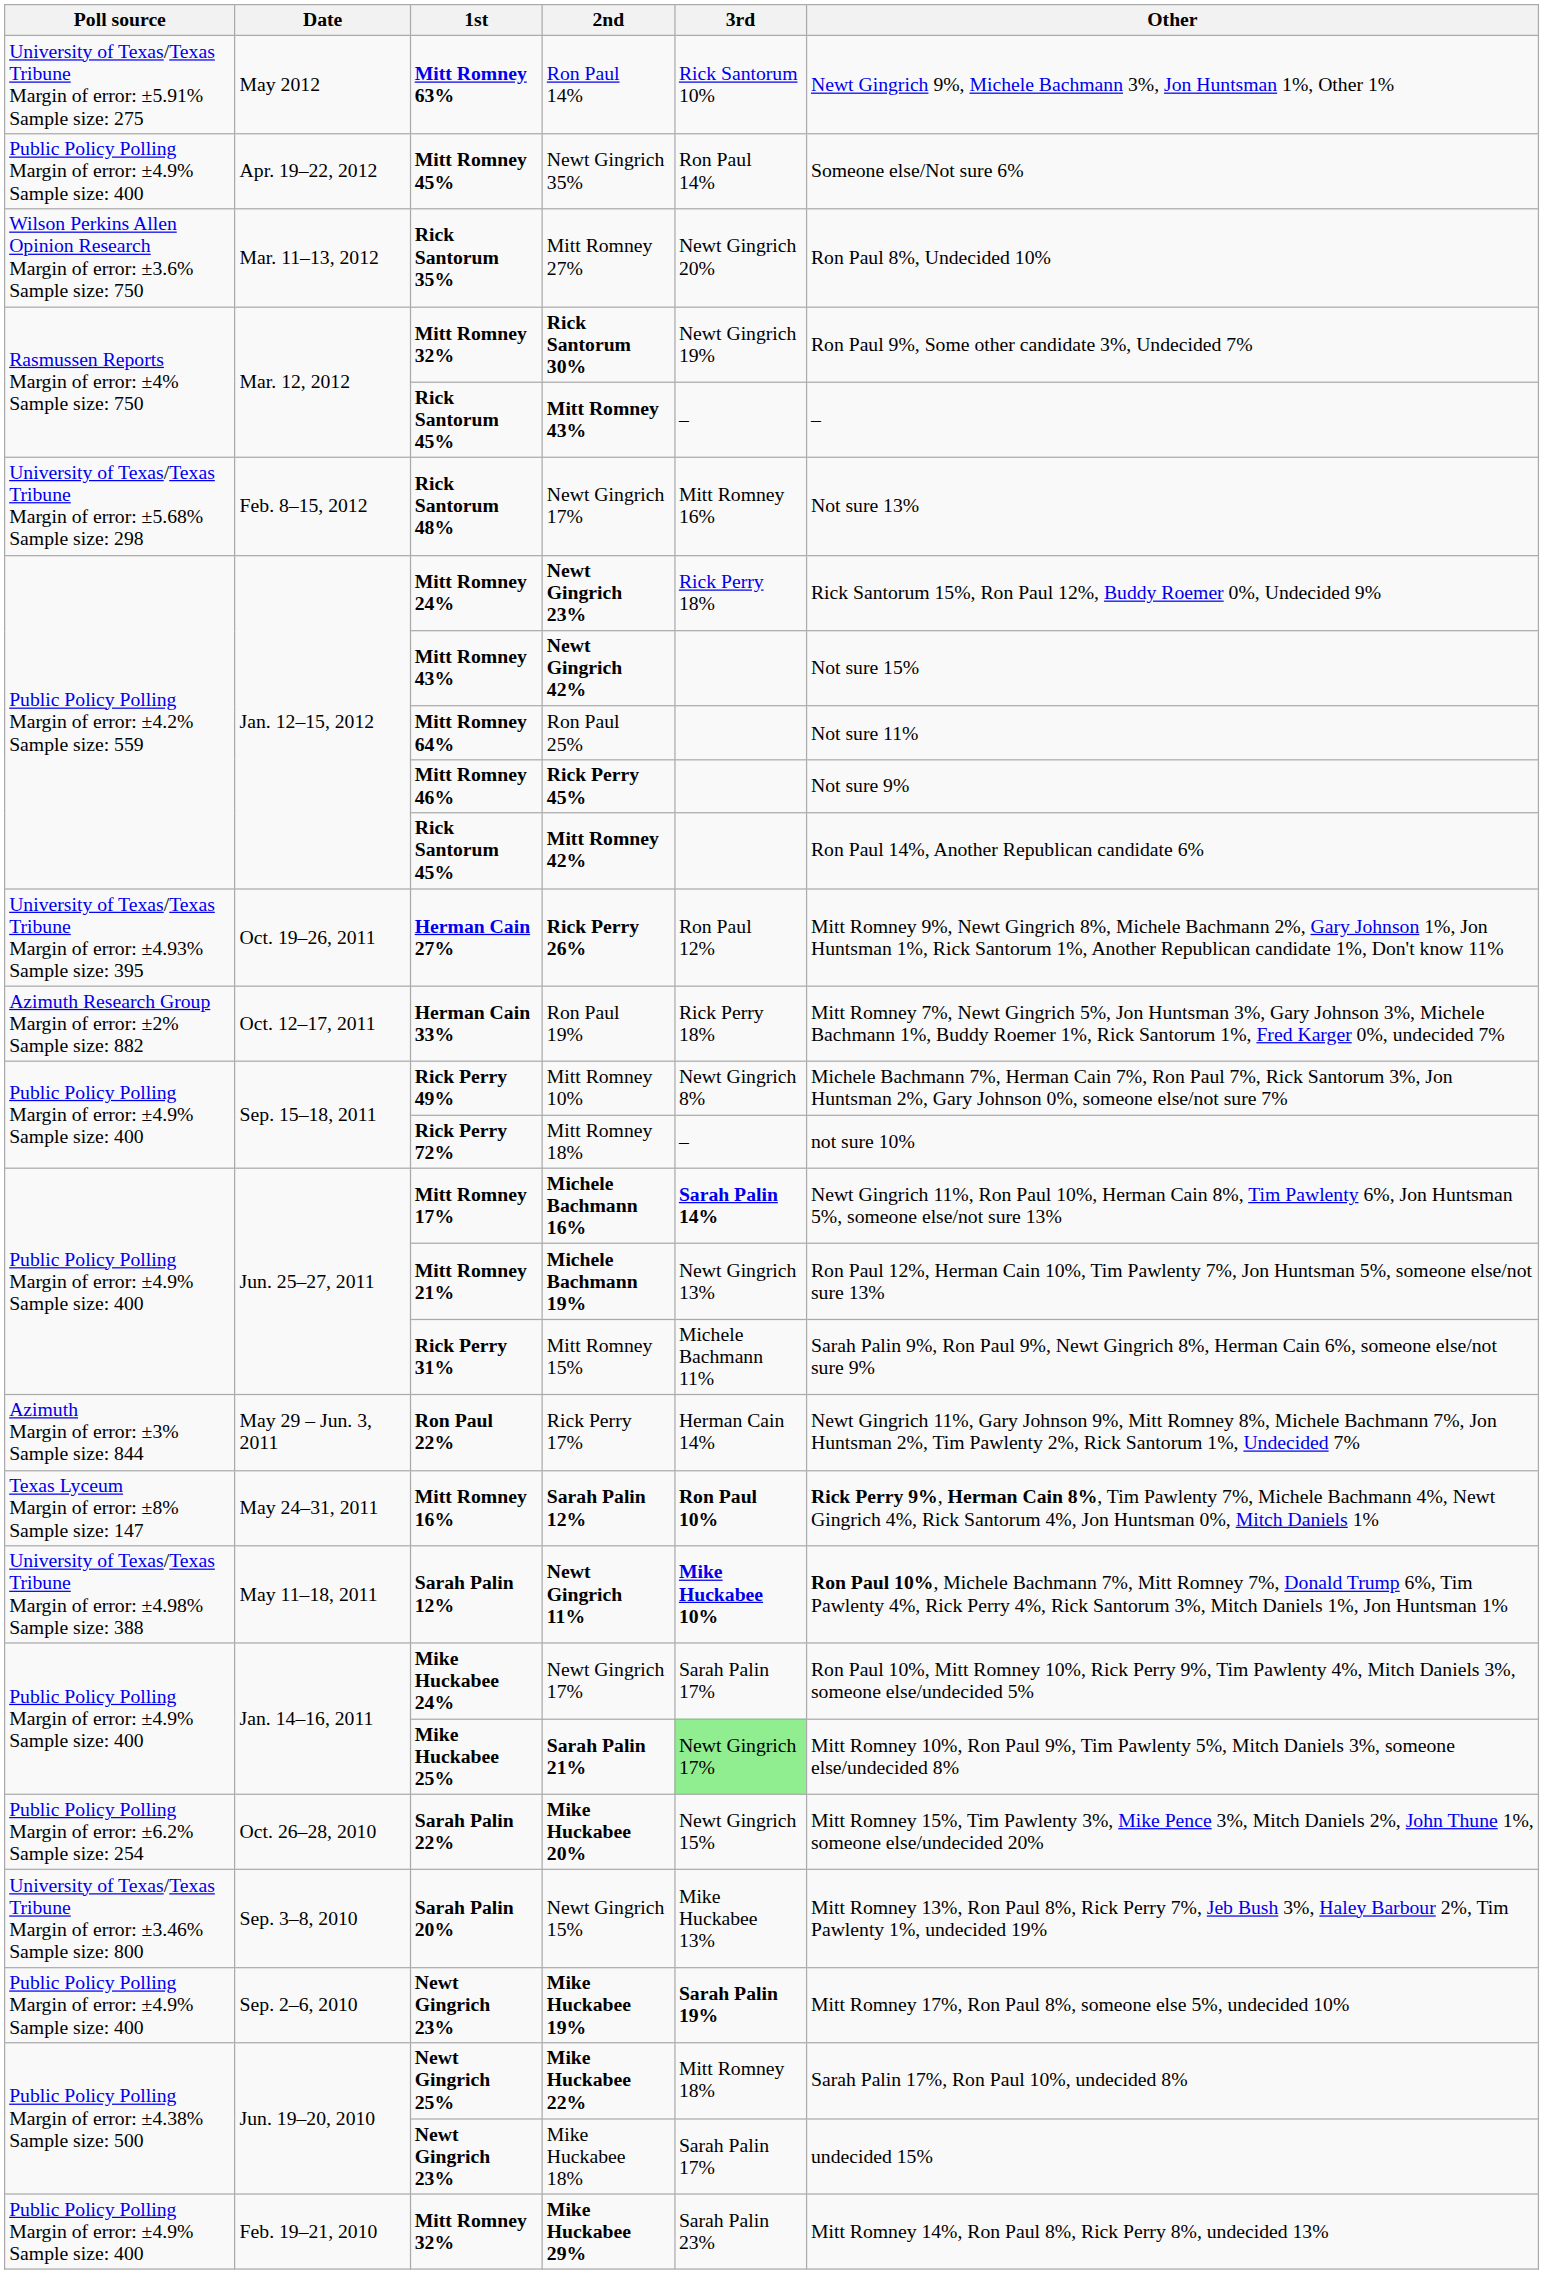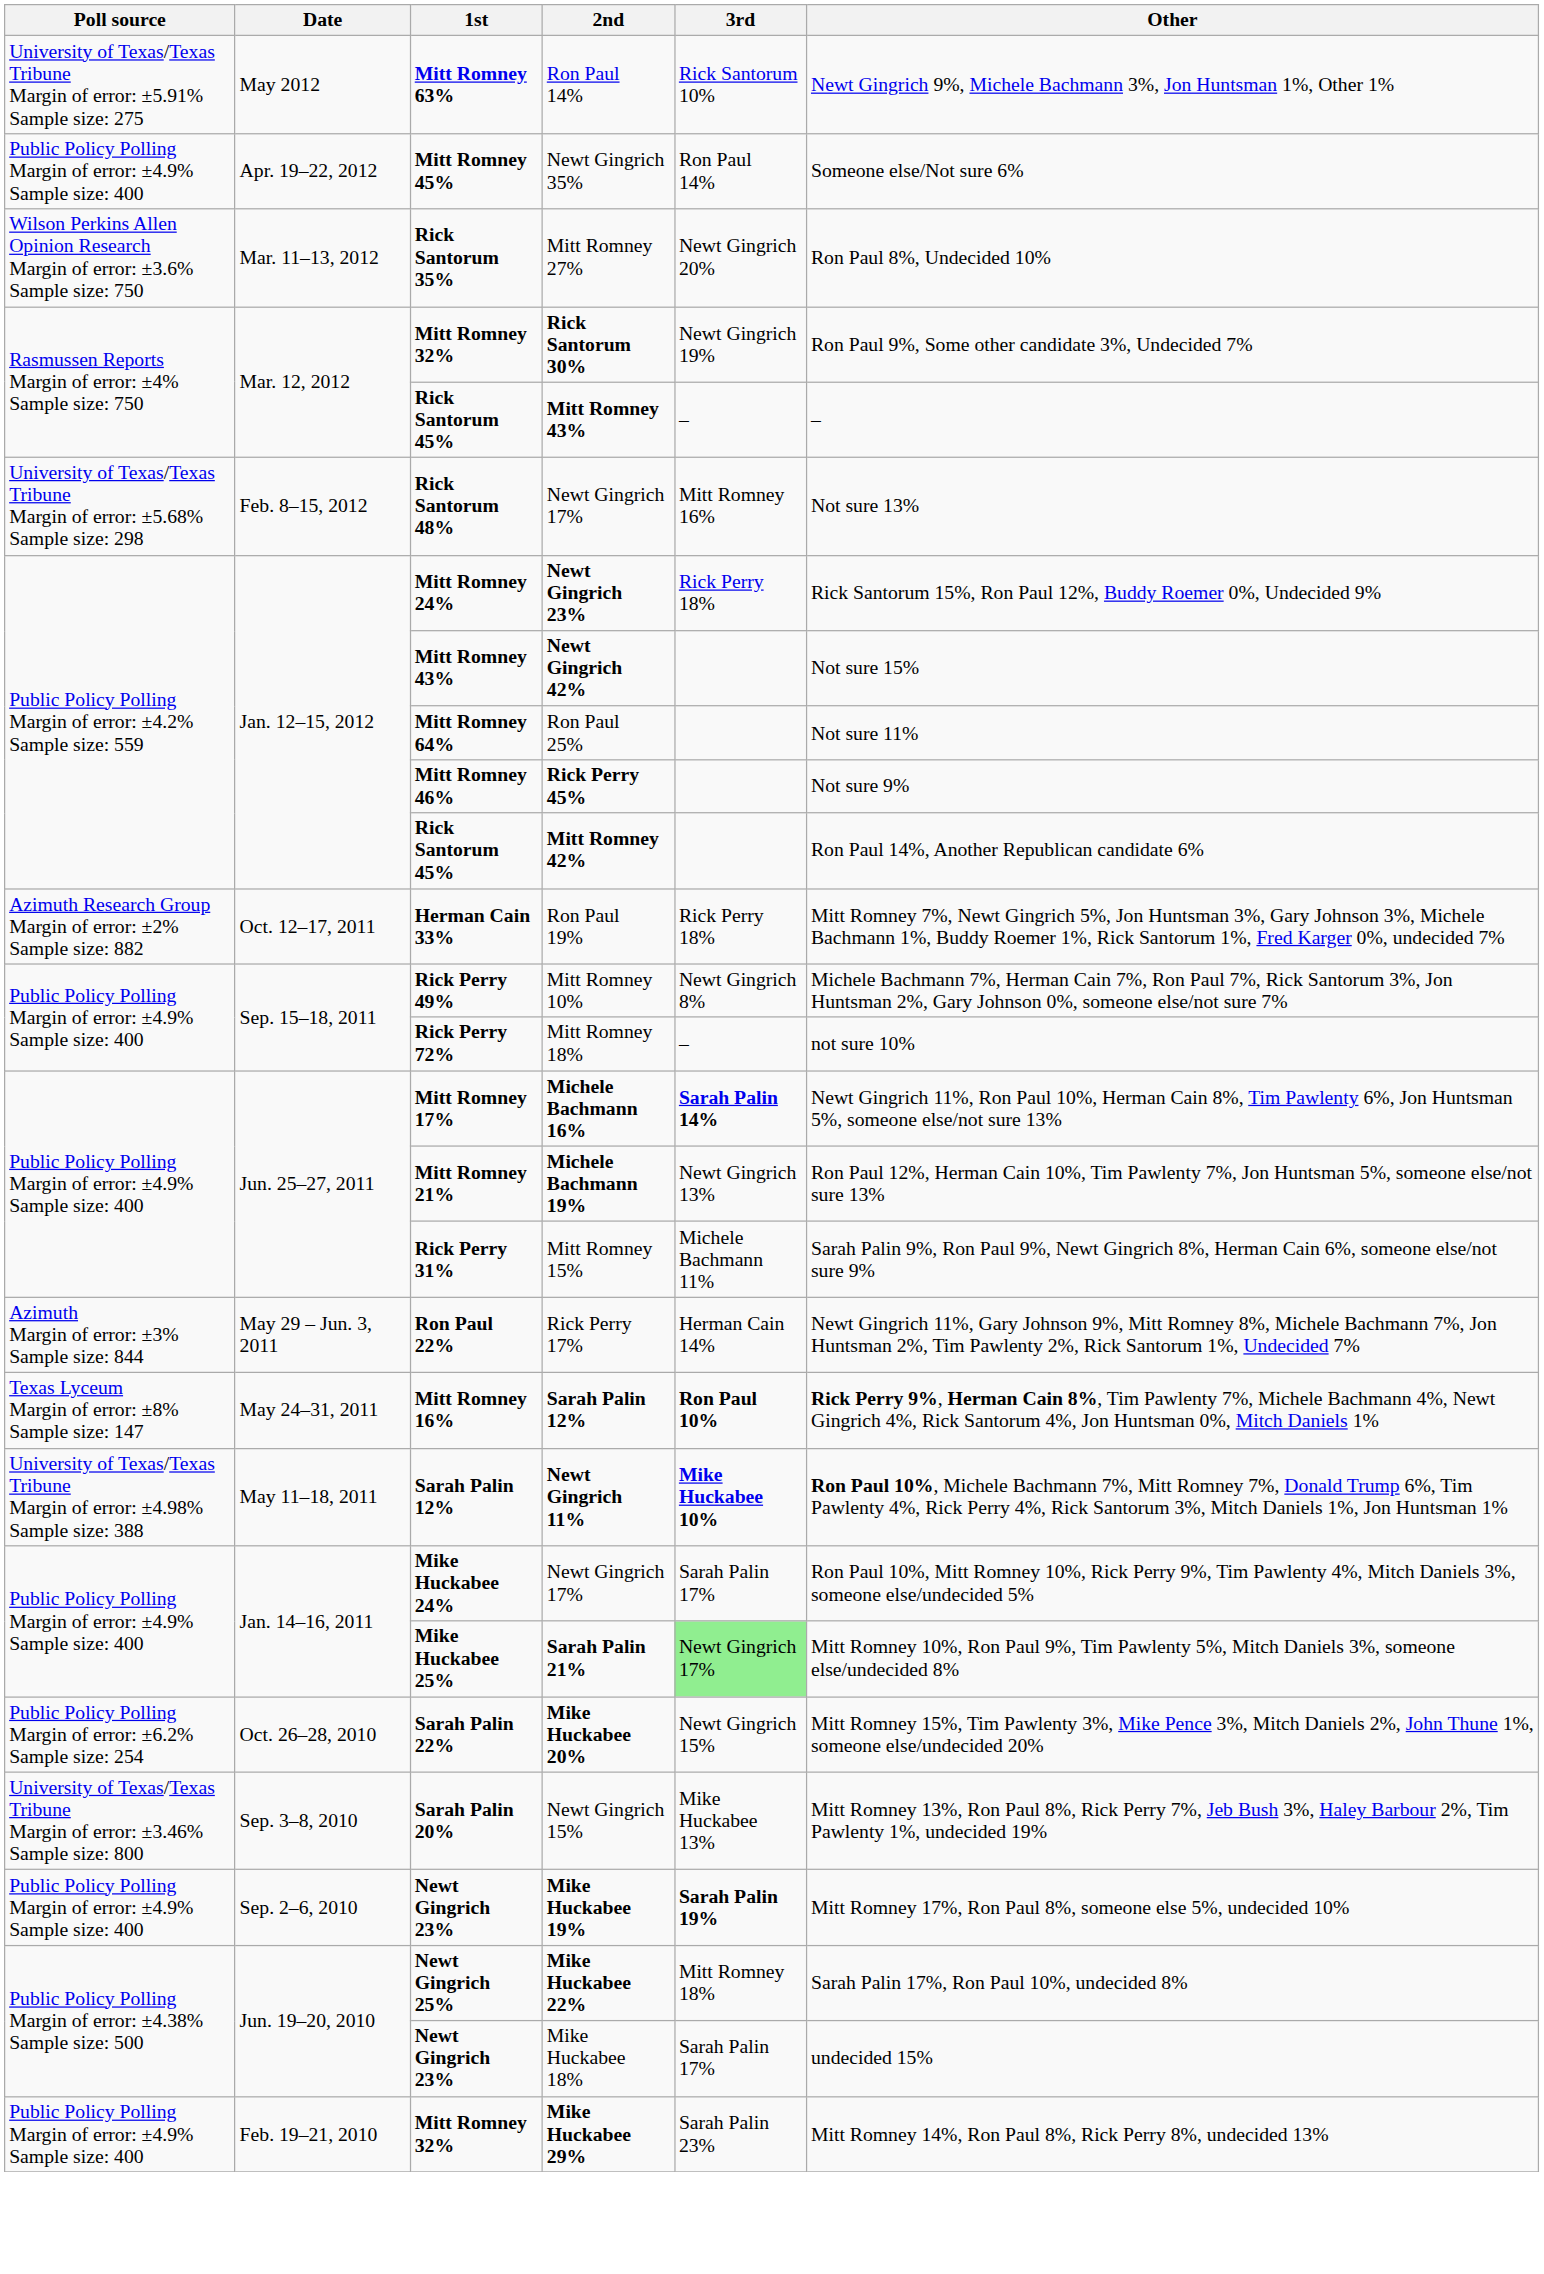- row: University of Texas/Texas Tribune Margin of error: ±4.93% Sample size: 395 | Oct. 19–26, 2011 | Herman Cain 27% | Rick Perry 26% | Ron Paul 12% | Mitt Romney 9%, Newt Gingrich 8%, Michele Bachmann 2%, Gary Johnson 1%, Jon Huntsman 1%, Rick Santorum 1%, Another Republican candidate 1%, Don't know 11%
